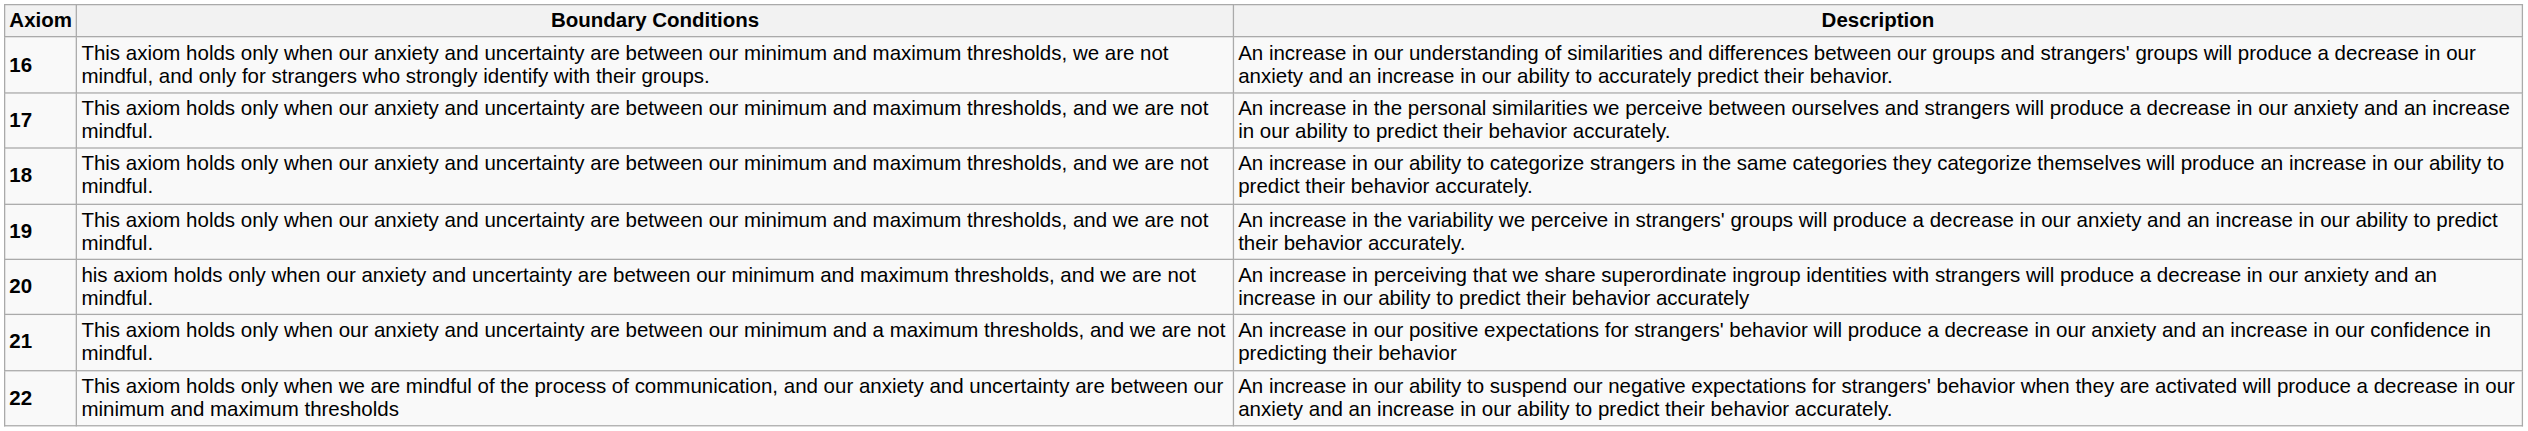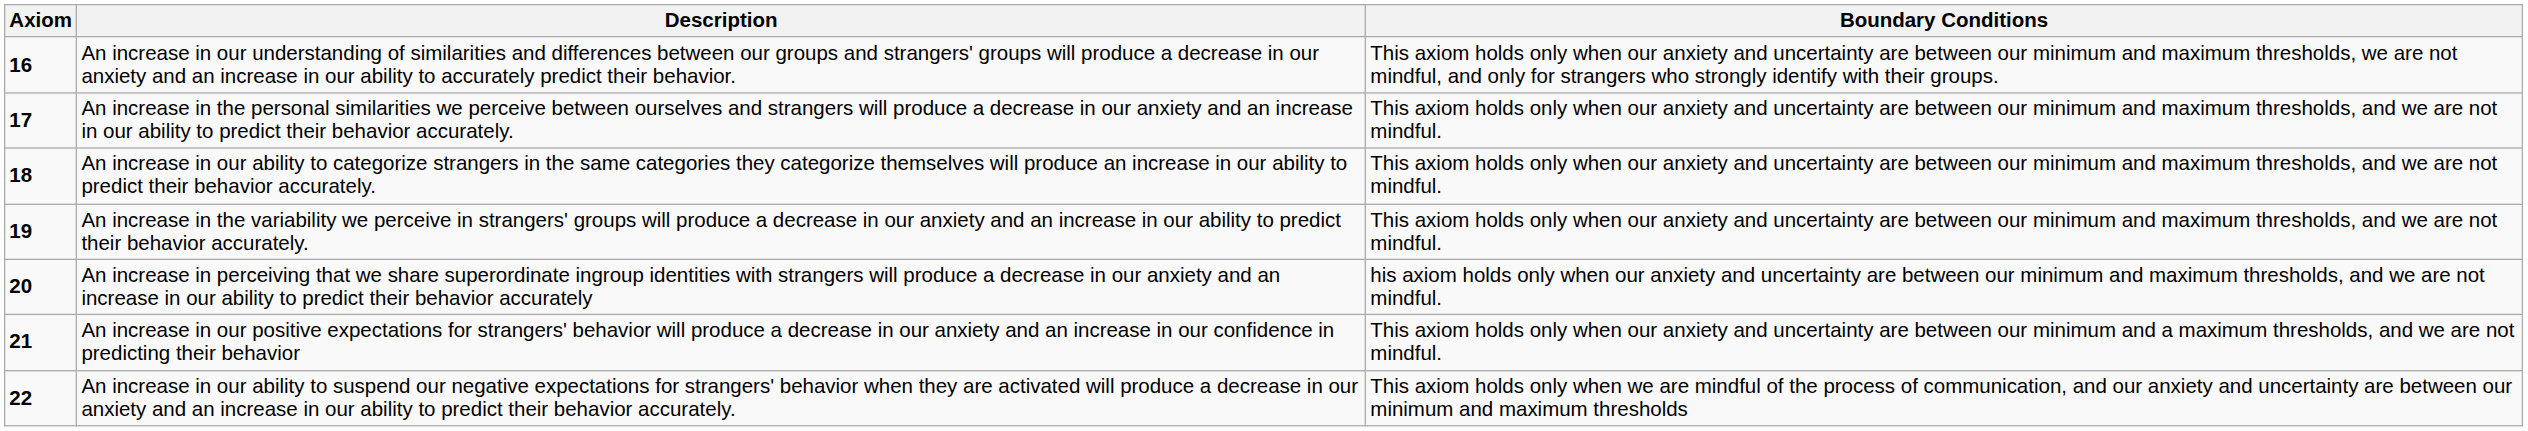columns swapped: Description <-> Boundary Conditions
